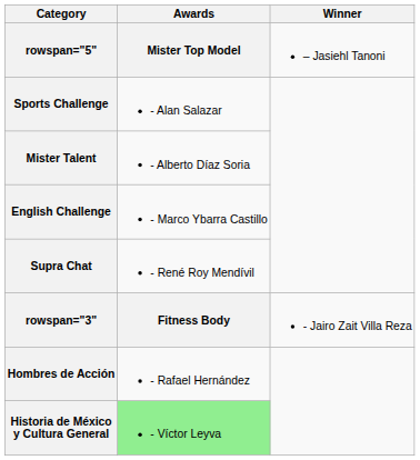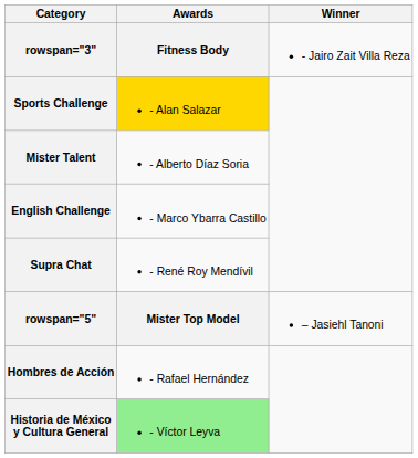rows swapped: rowspan="5" <-> rowspan="3"
Sports Challenge | Awards: no background -> gold background
